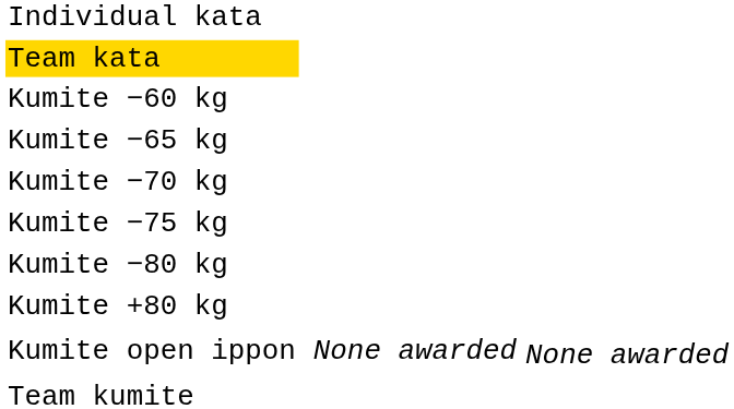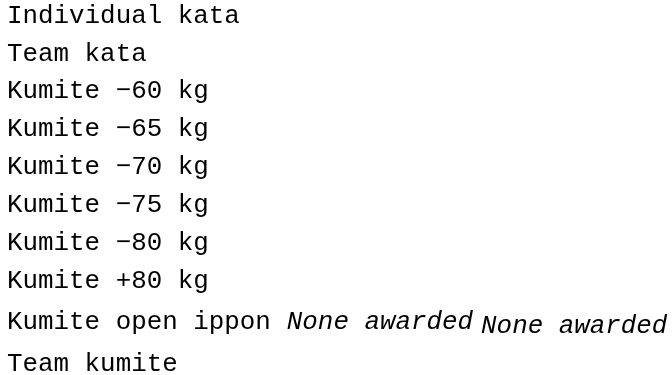Team kata | column 1: gold background -> no background
